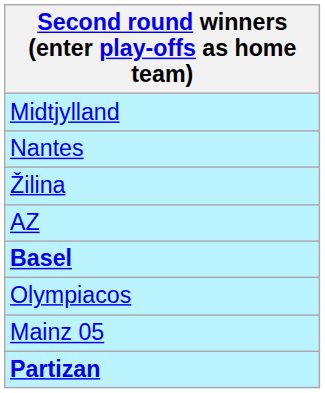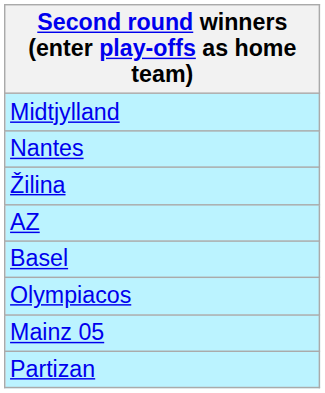row 6 | column 1: bold -> normal
row 9 | column 1: bold -> normal
